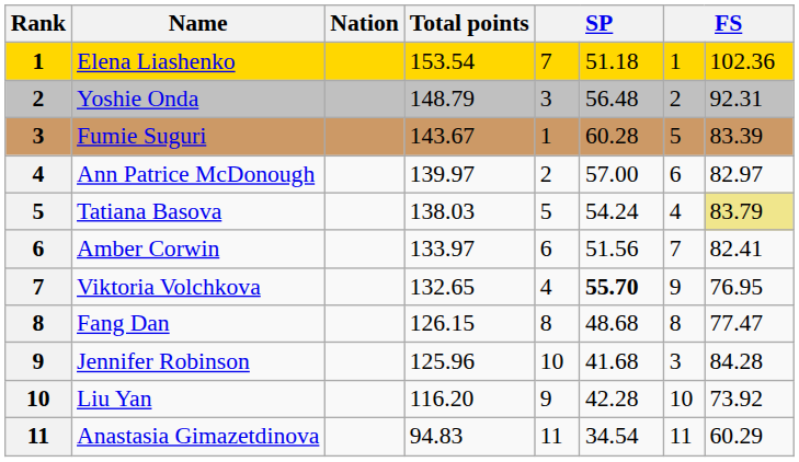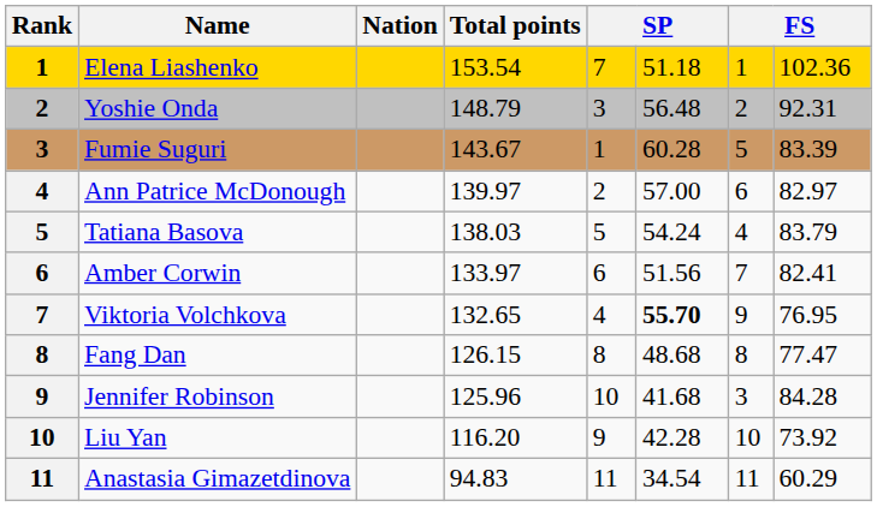Tatiana Basova | column 8: khaki background -> no background
